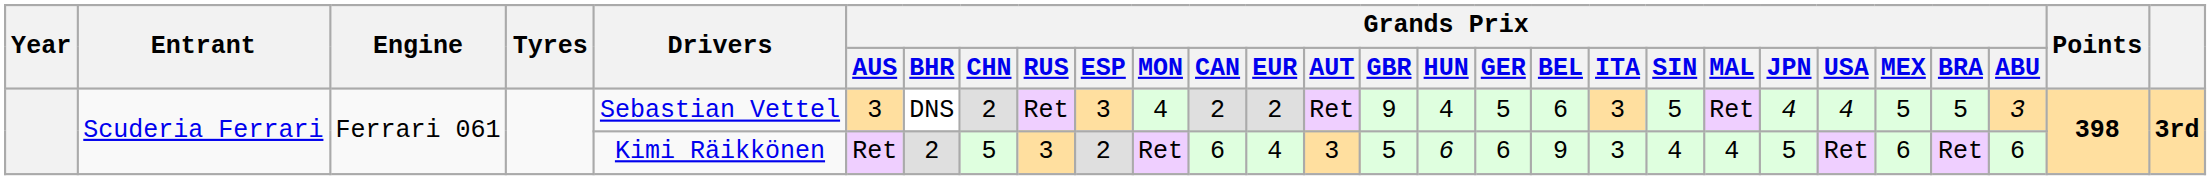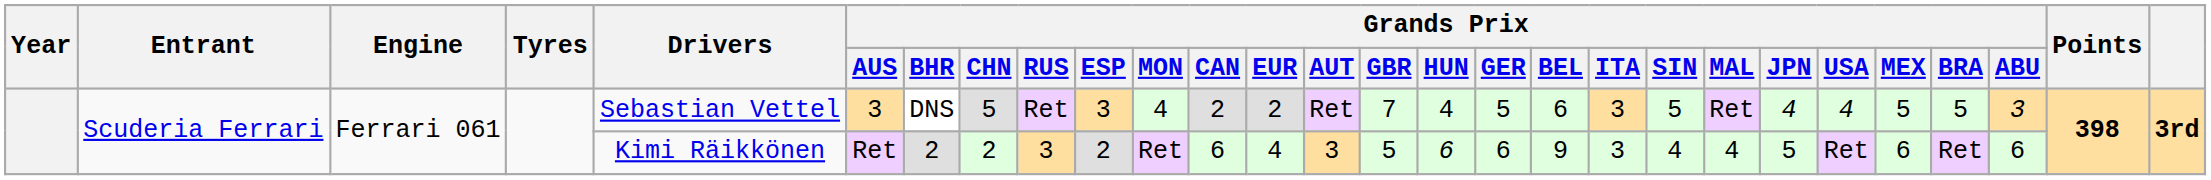row 3 | Grands Prix / CHN: 2 -> 5
row 3 | Grands Prix / GBR: 9 -> 7
row 4 | Grands Prix / CHN: 5 -> 2
